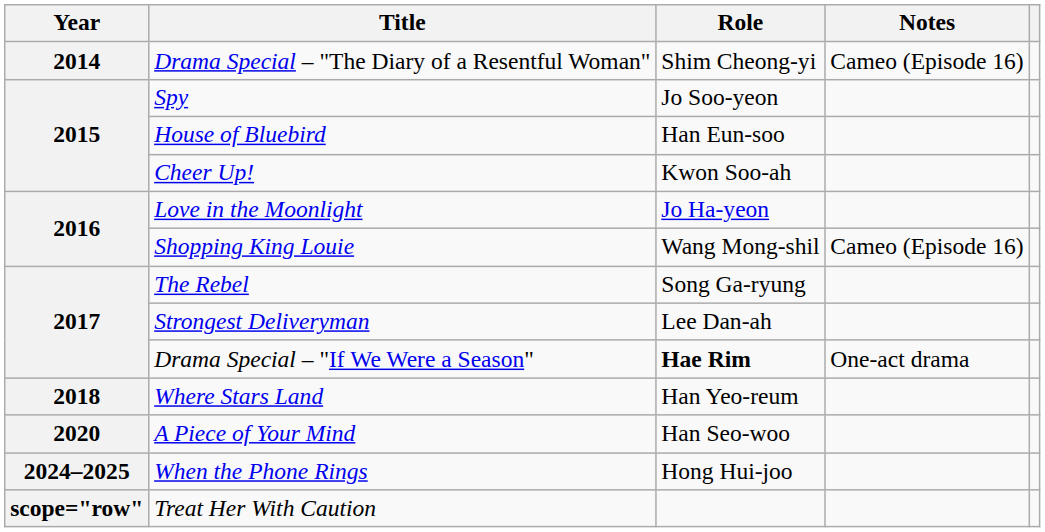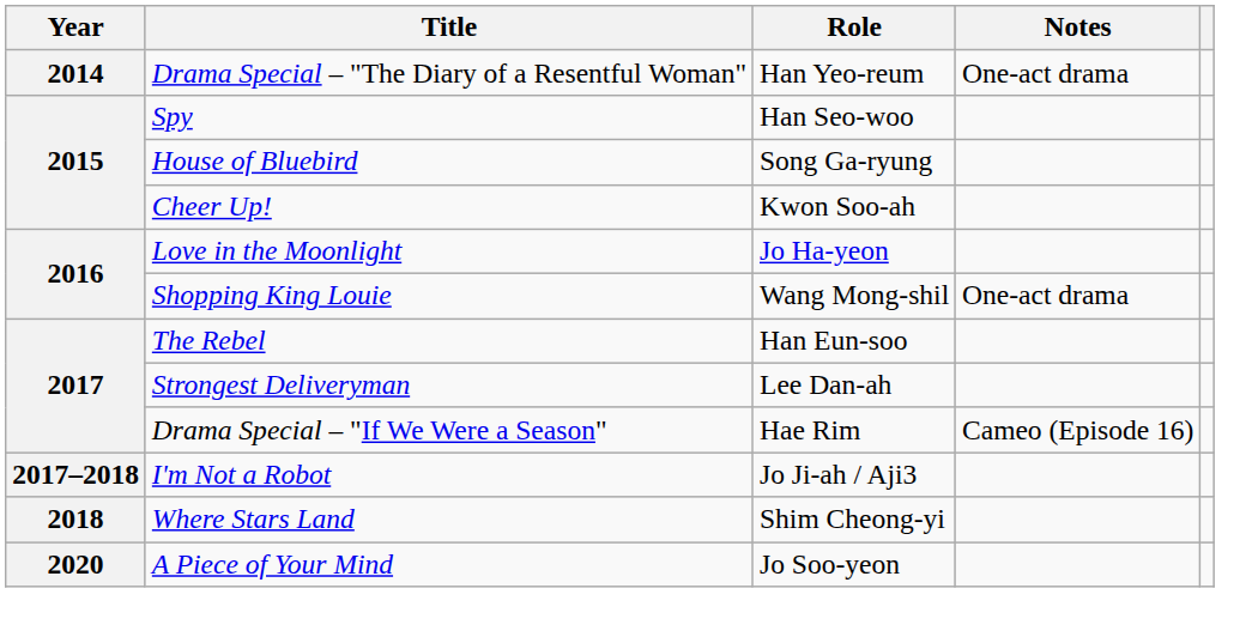Drama Special – "The Diary of a Resentful Woman" | Role: Shim Cheong-yi -> Han Yeo-reum
Drama Special – "The Diary of a Resentful Woman" | Notes: Cameo (Episode 16) -> One-act drama
Spy | Role: Jo Soo-yeon -> Han Seo-woo
House of Bluebird | Role: Han Eun-soo -> Song Ga-ryung
Shopping King Louie | Notes: Cameo (Episode 16) -> One-act drama
The Rebel | Role: Song Ga-ryung -> Han Eun-soo
Drama Special – "If We Were a Season" | Role: bold -> normal
Drama Special – "If We Were a Season" | Notes: One-act drama -> Cameo (Episode 16)
+ row: 2017–2018 | I'm Not a Robot | Jo Ji-ah / Aji3
Where Stars Land | Role: Han Yeo-reum -> Shim Cheong-yi
A Piece of Your Mind | Role: Han Seo-woo -> Jo Soo-yeon
- row: 2024–2025 | When the Phone Rings | Hong Hui-joo
- row: scope="row" | Treat Her With Caution
